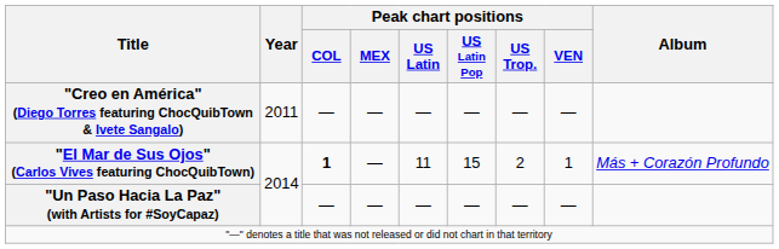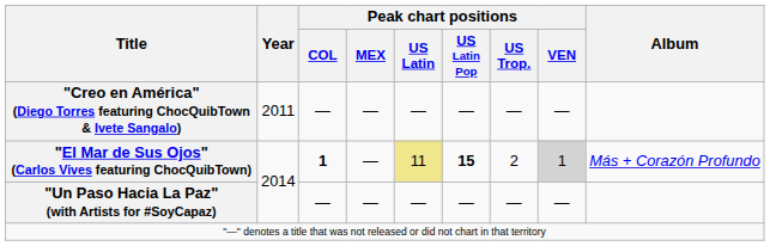"El Mar de Sus Ojos" (Carlos Vives featuring ChocQuibTown) | Peak chart positions / US Latin: no background -> khaki background
"El Mar de Sus Ojos" (Carlos Vives featuring ChocQuibTown) | Peak chart positions / US Latin Pop: normal -> bold
"El Mar de Sus Ojos" (Carlos Vives featuring ChocQuibTown) | Peak chart positions / VEN: no background -> lightgrey background
